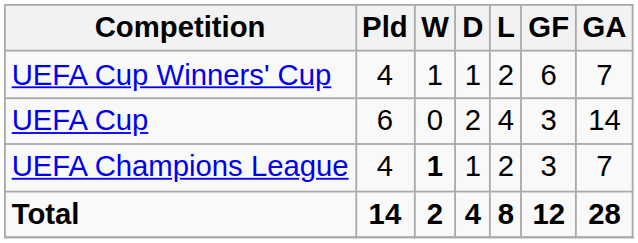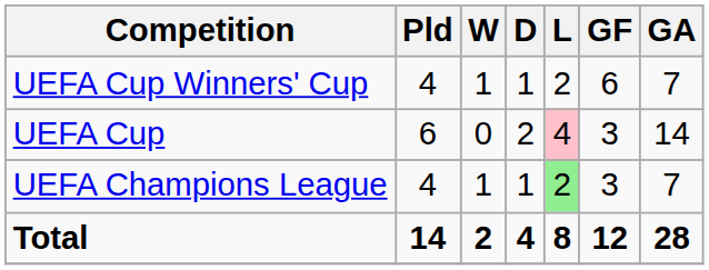UEFA Cup | L: no background -> pink background
UEFA Champions League | W: bold -> normal
UEFA Champions League | L: no background -> lightgreen background
